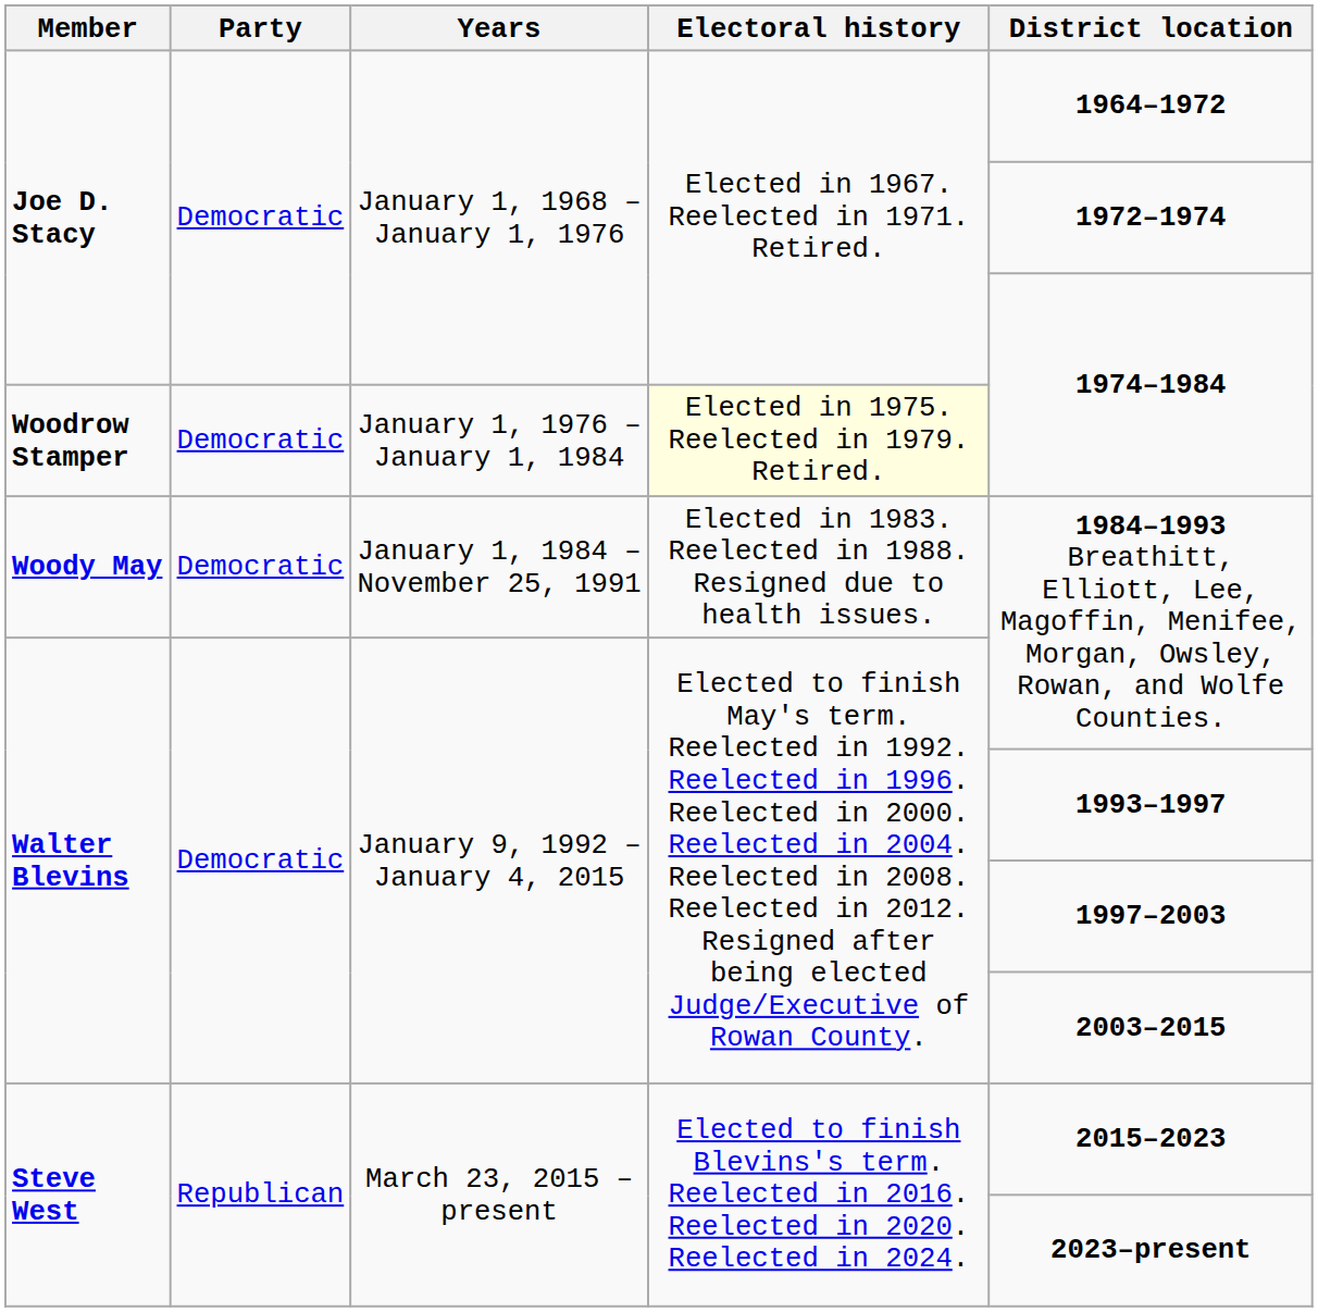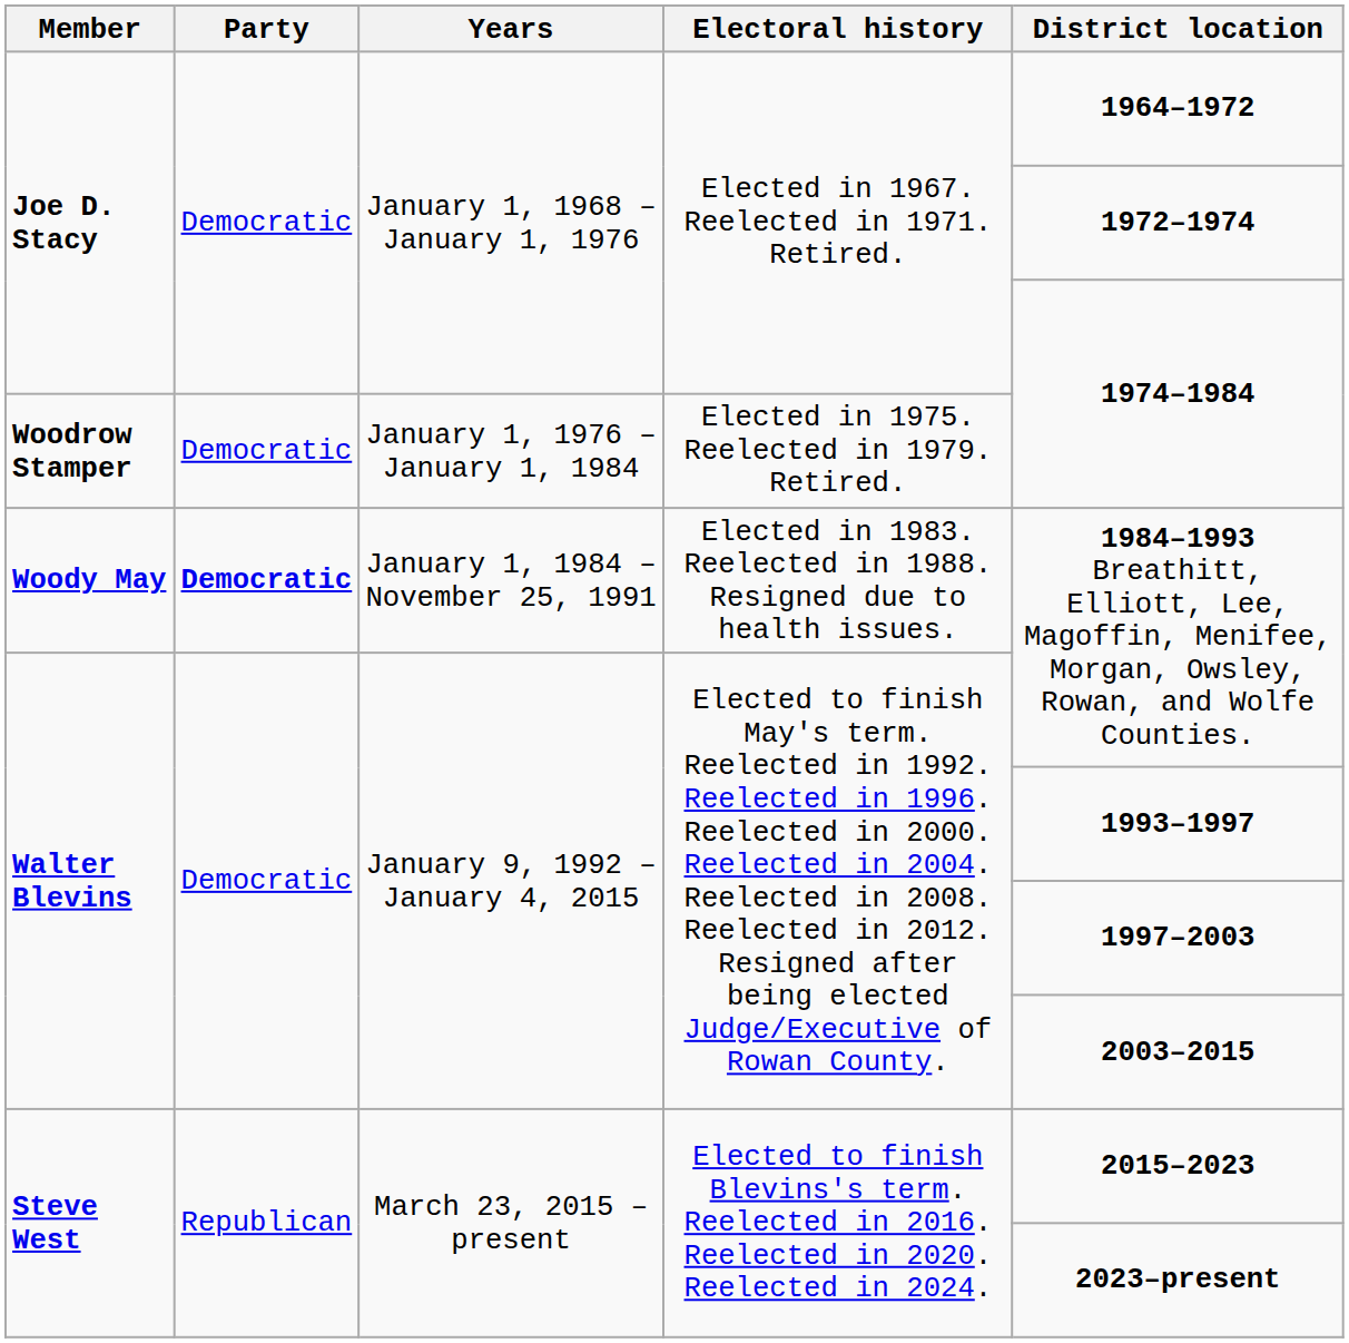Woodrow Stamper | Electoral history: lightyellow background -> no background
Woody May | Party: normal -> bold
